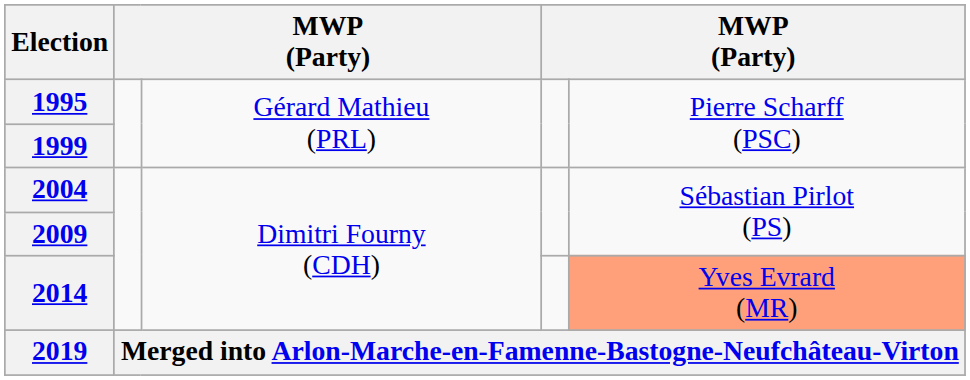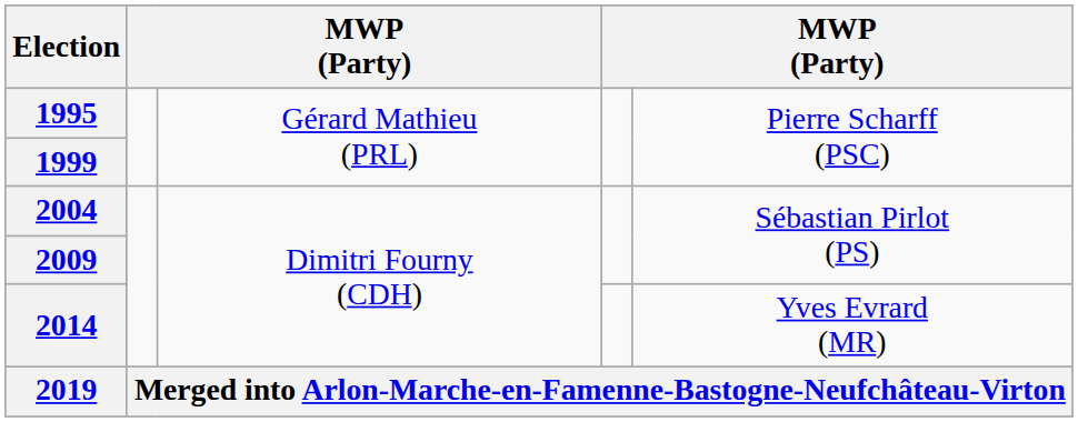2014 | column 5: lightsalmon background -> no background
